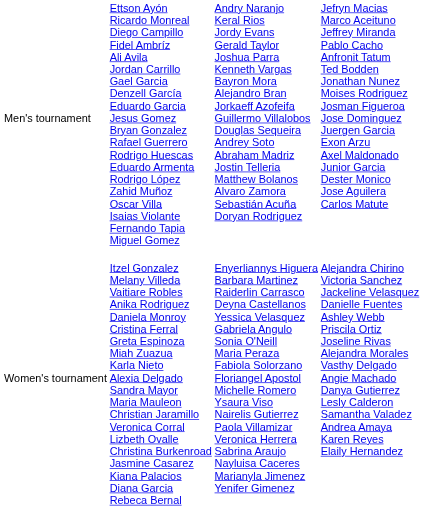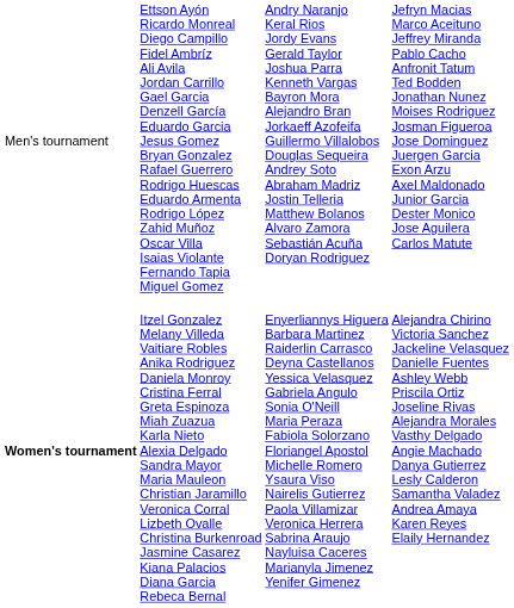Women's tournament | column 1: normal -> bold
